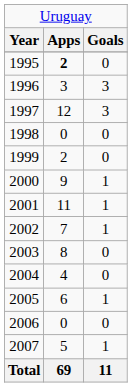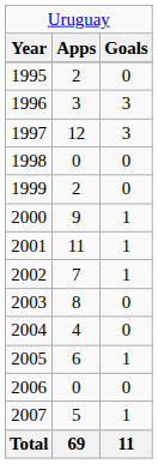1995 | column 2: bold -> normal
